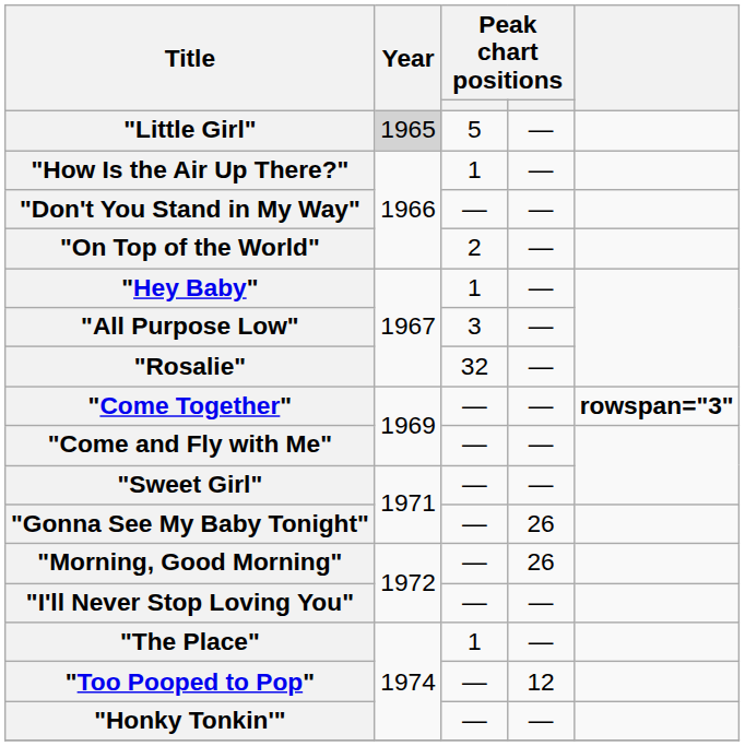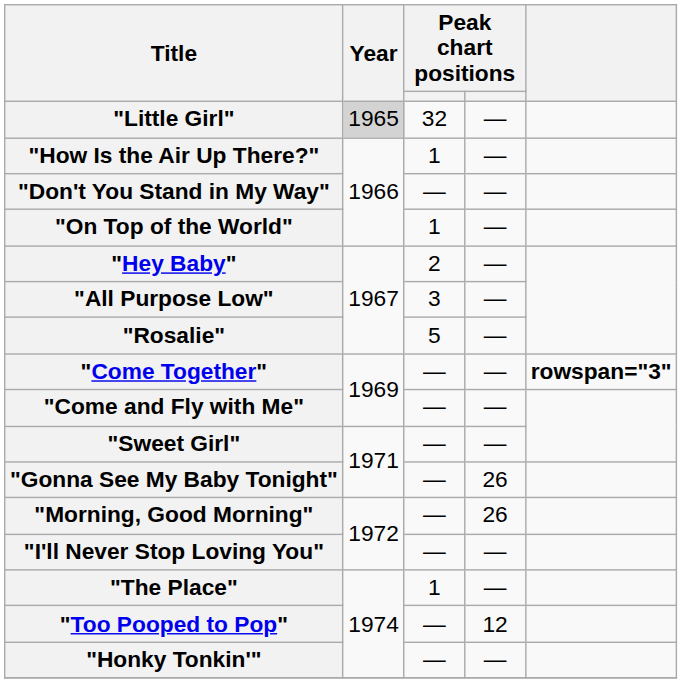"Little Girl" | column 3: 5 -> 32
"On Top of the World" | column 3: 2 -> 1
"Hey Baby" | column 3: 1 -> 2
"Rosalie" | column 3: 32 -> 5
